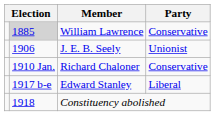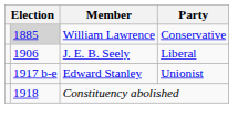J. E. B. Seely | Party: Unionist -> Liberal
- row: 1910 Jan. | Richard Chaloner | Conservative
Edward Stanley | Party: Liberal -> Unionist
